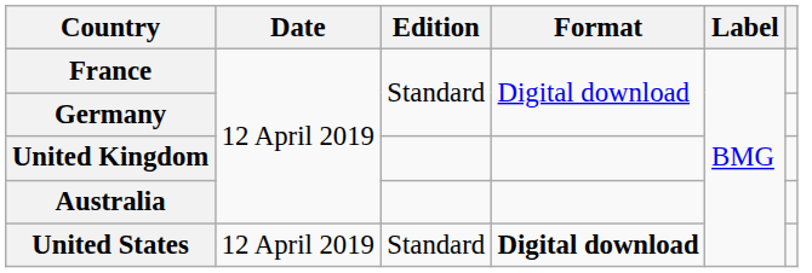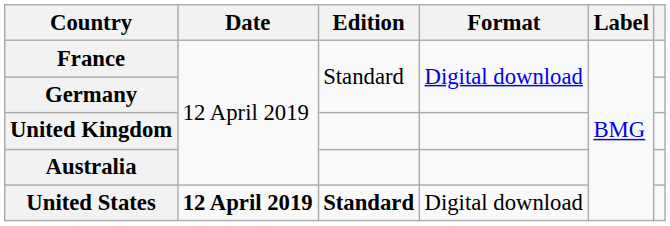United States | Date: normal -> bold
United States | Edition: normal -> bold
United States | Format: bold -> normal
